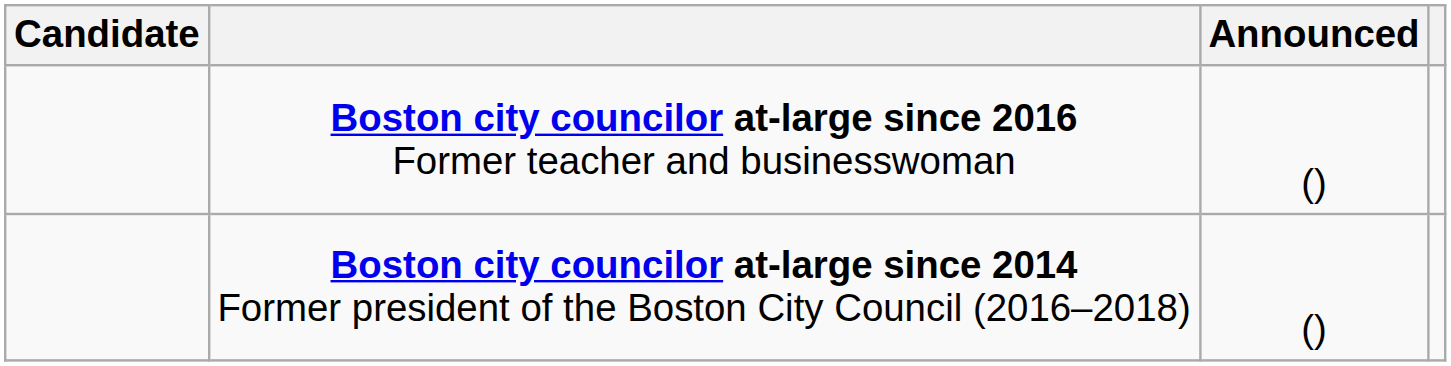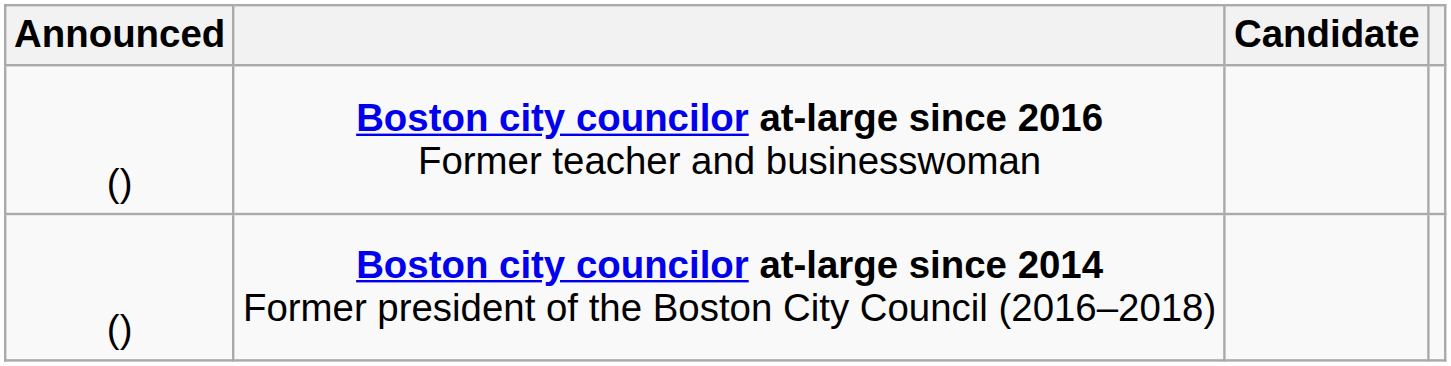columns swapped: Candidate <-> Announced
